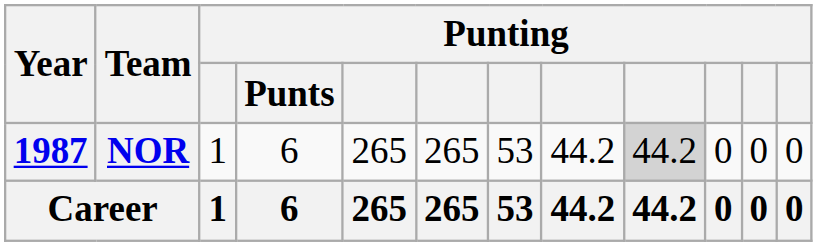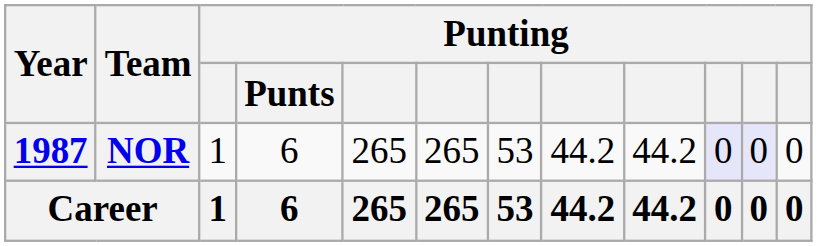NOR | column 9: lightgrey background -> no background
NOR | column 10: no background -> lavender background
NOR | column 11: no background -> lavender background
